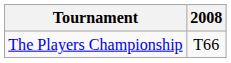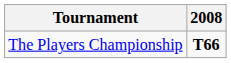The Players Championship | 2008: normal -> bold
